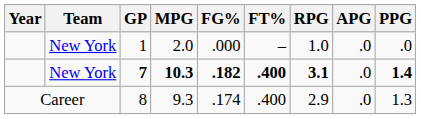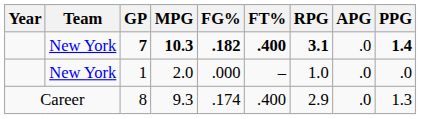rows swapped: 7 <-> 1
